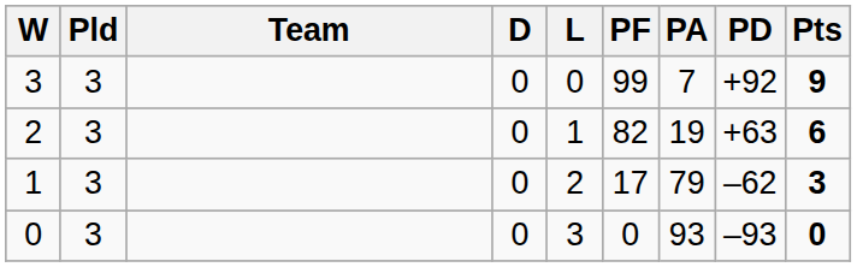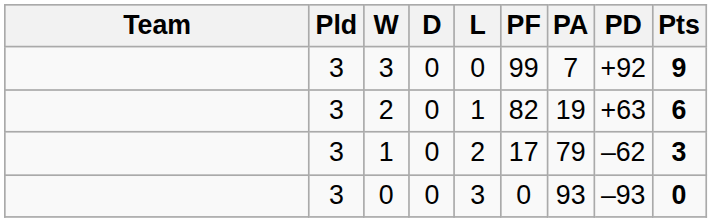columns swapped: Team <-> W
